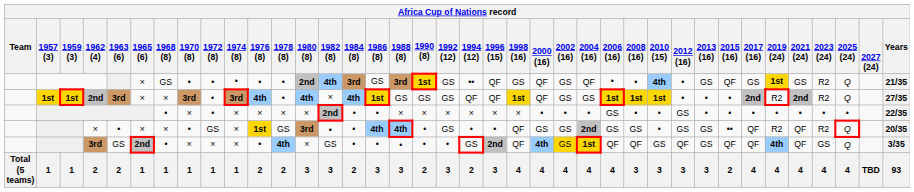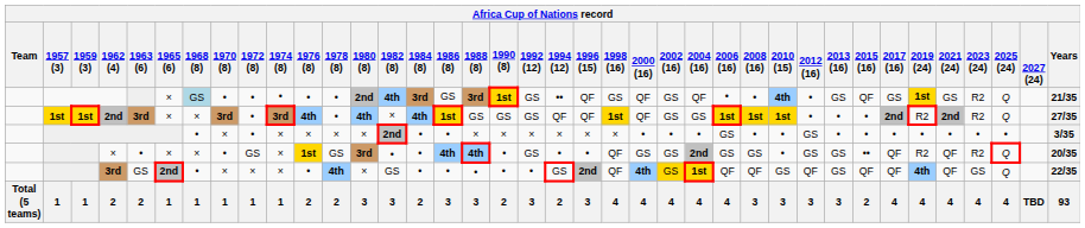row 3 | 1968 (8): no background -> lightblue background
row 5 | Years: 22/35 -> 3/35
row 7 | Years: 3/35 -> 22/35
